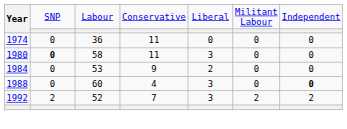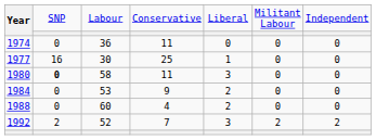+ row: 1977 | 16 | 30 | 25 | 1 | 0 | 0
1988 | column 5: 3 -> 2
1988 | column 7: bold -> normal
